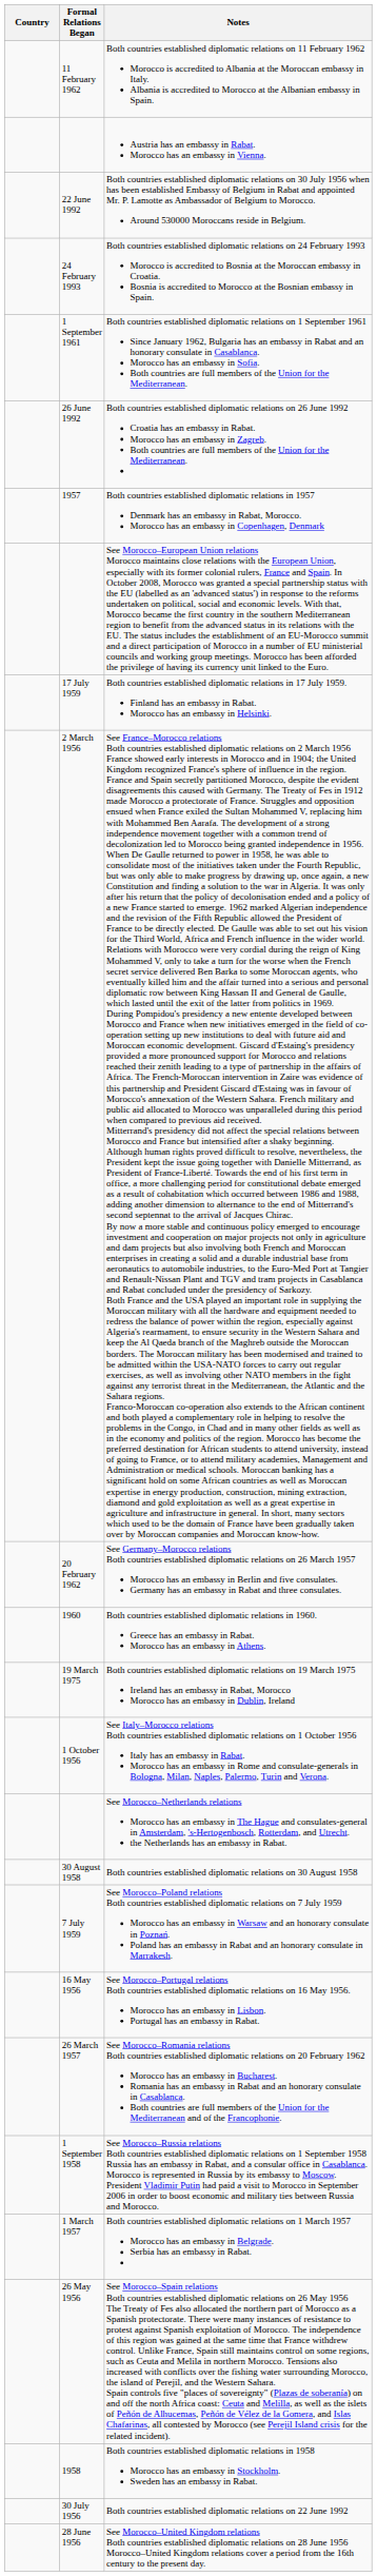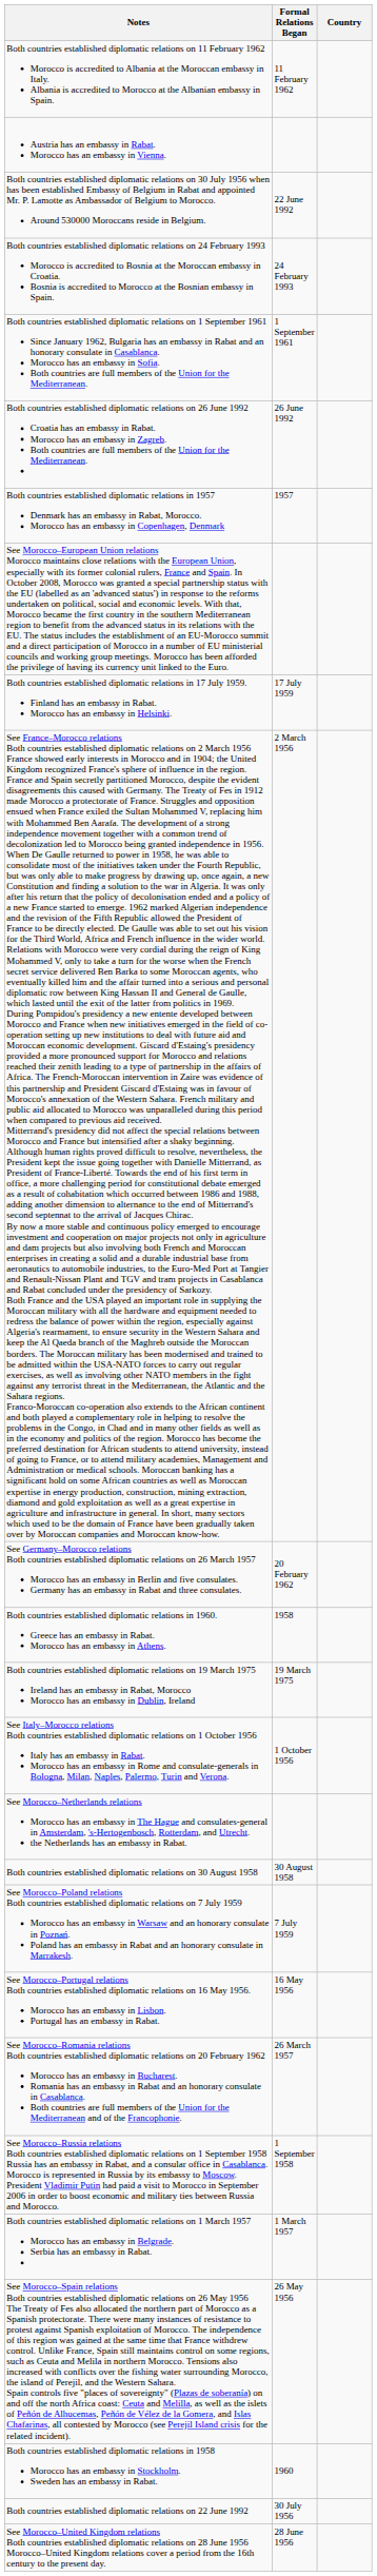columns swapped: Country <-> Notes
row 13 | Formal Relations Began: 1960 -> 1958
row 24 | Formal Relations Began: 1958 -> 1960
